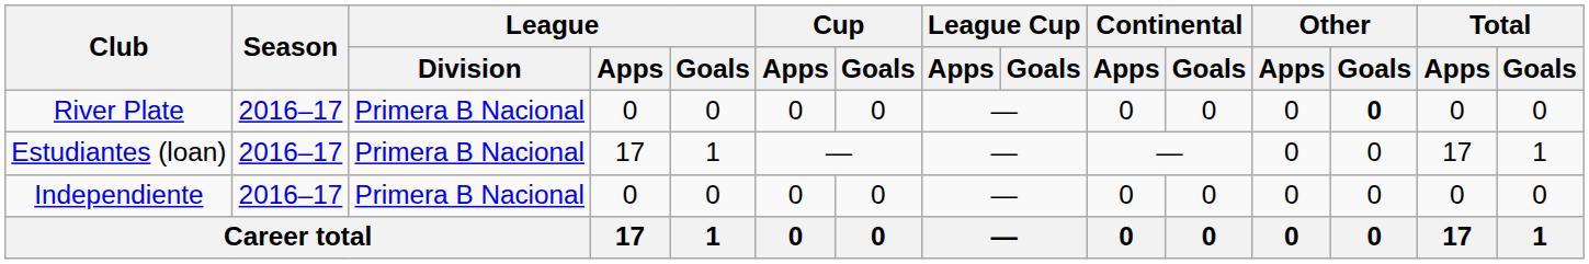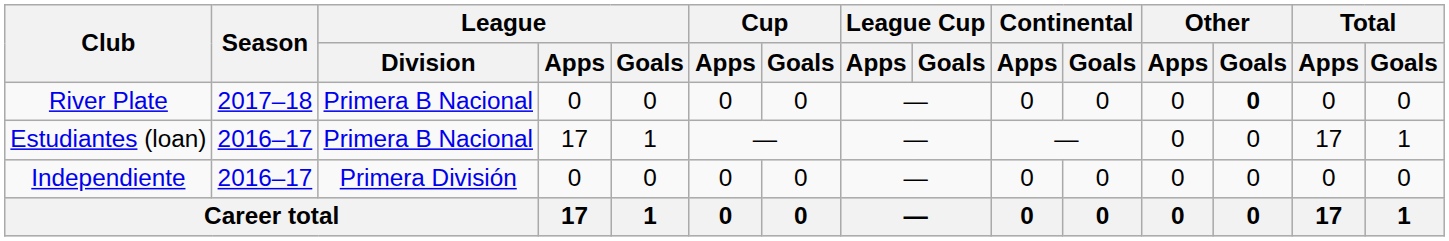River Plate | Season: 2016–17 -> 2017–18
Independiente | League / Division: Primera B Nacional -> Primera División
